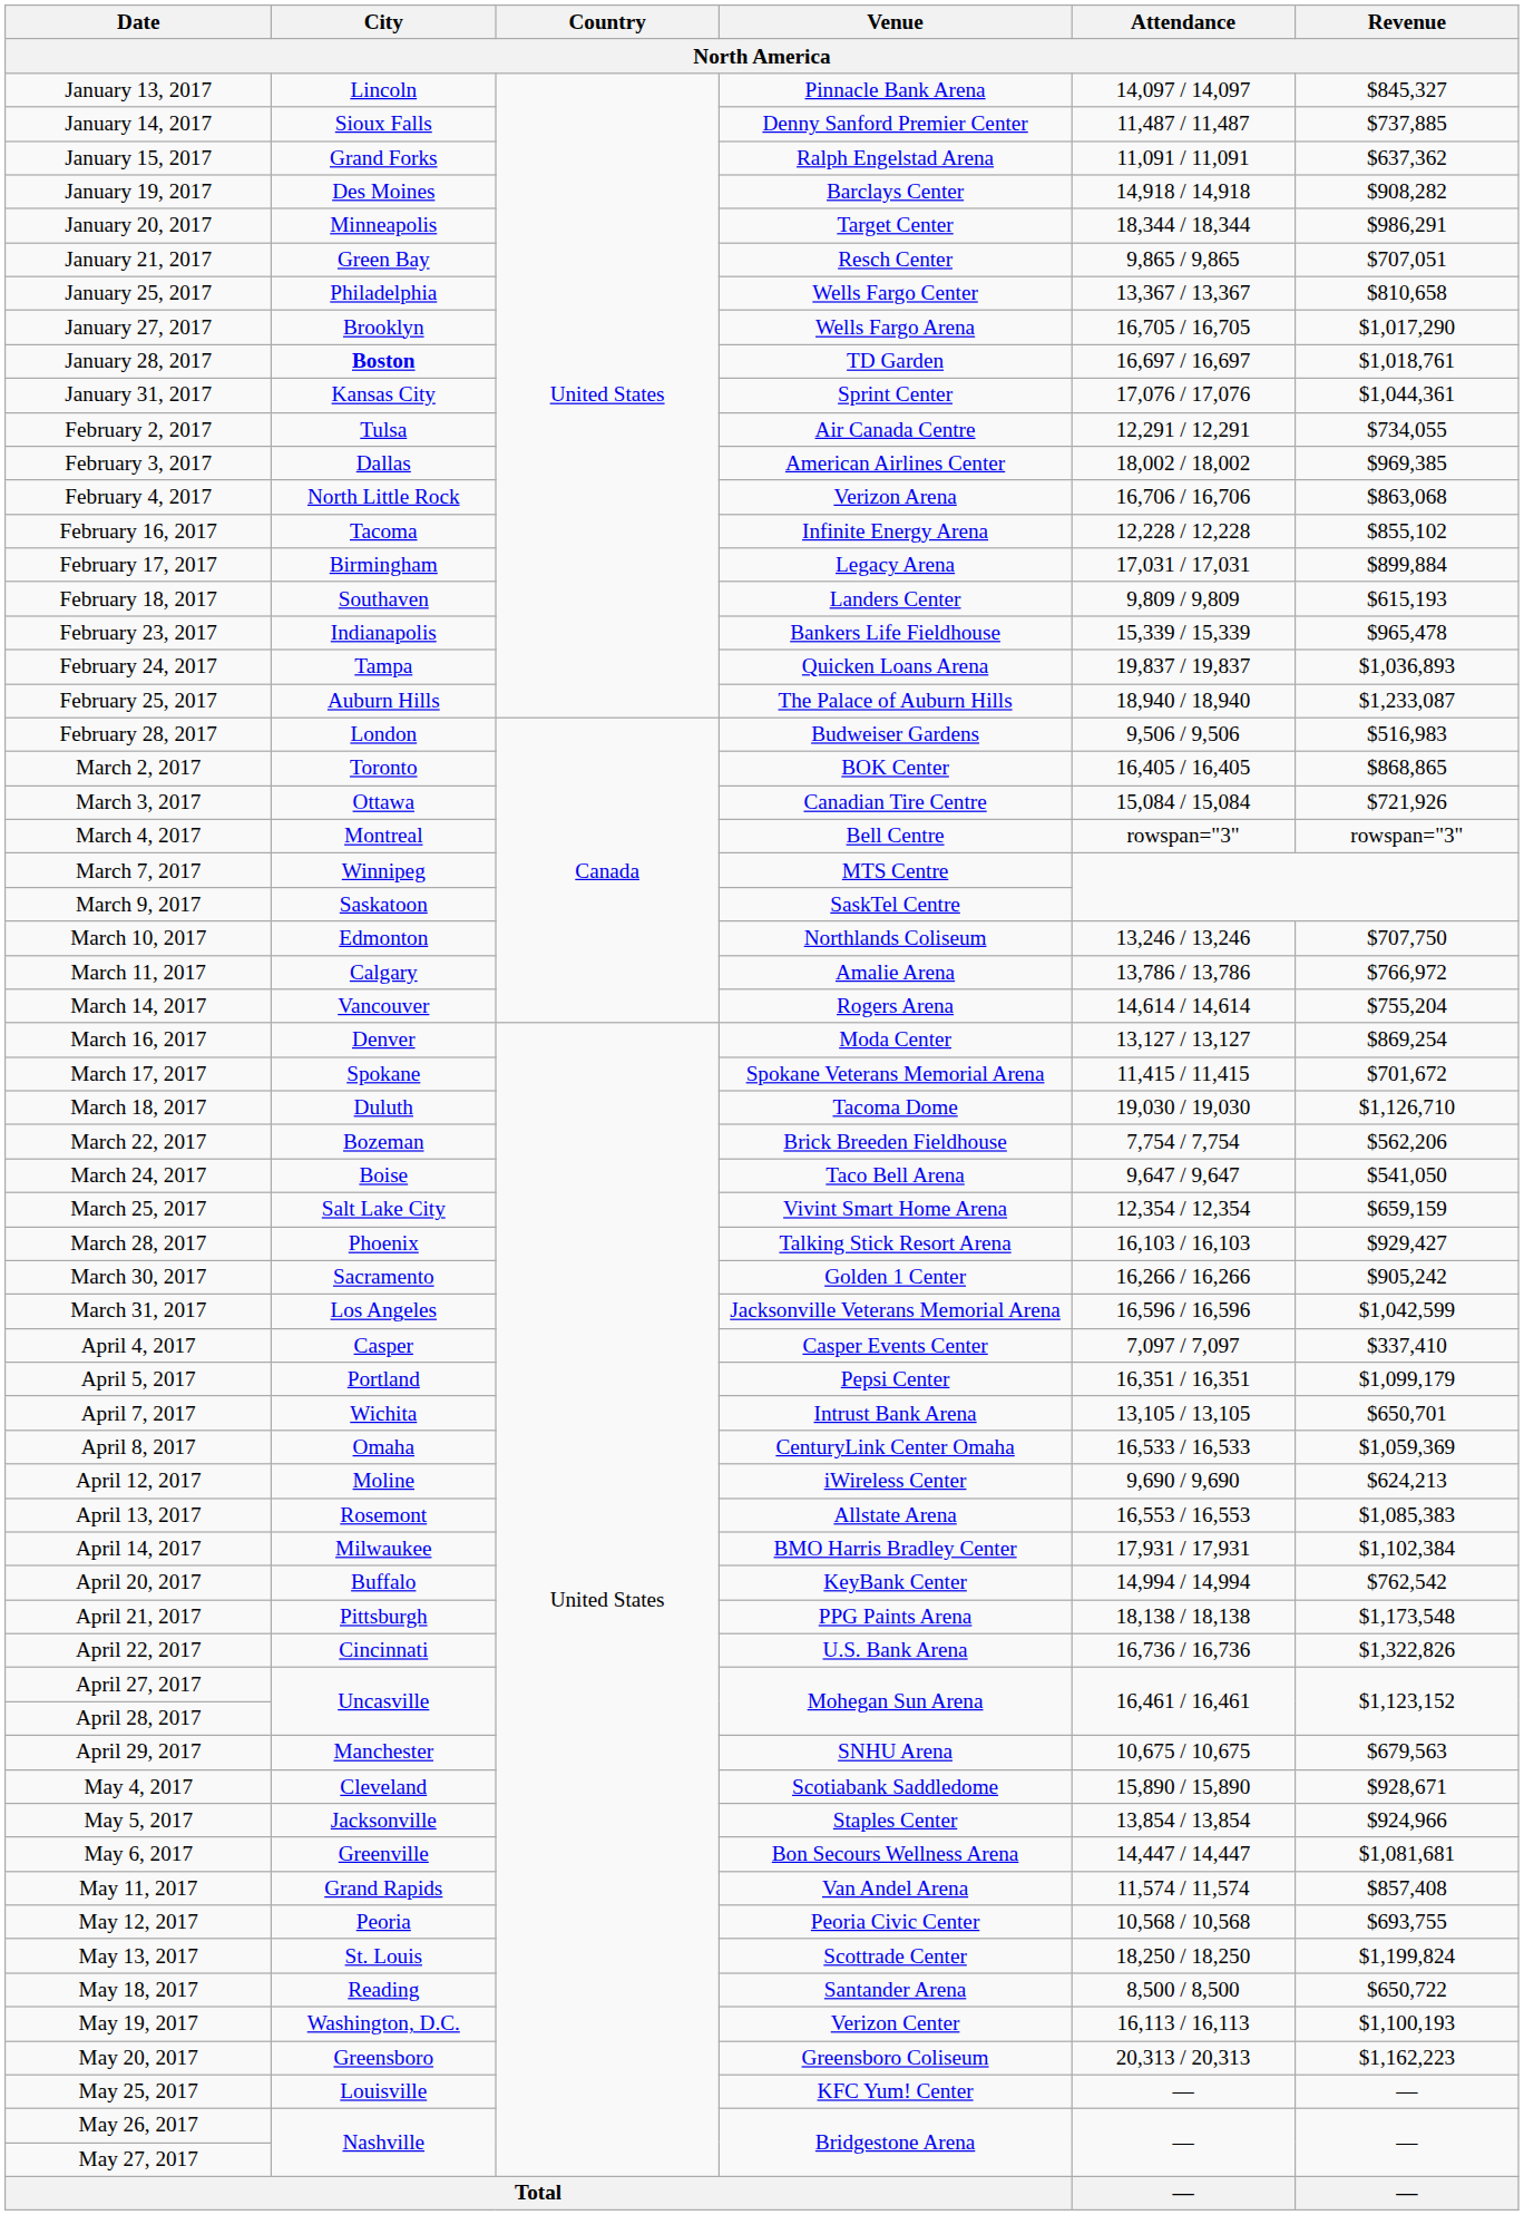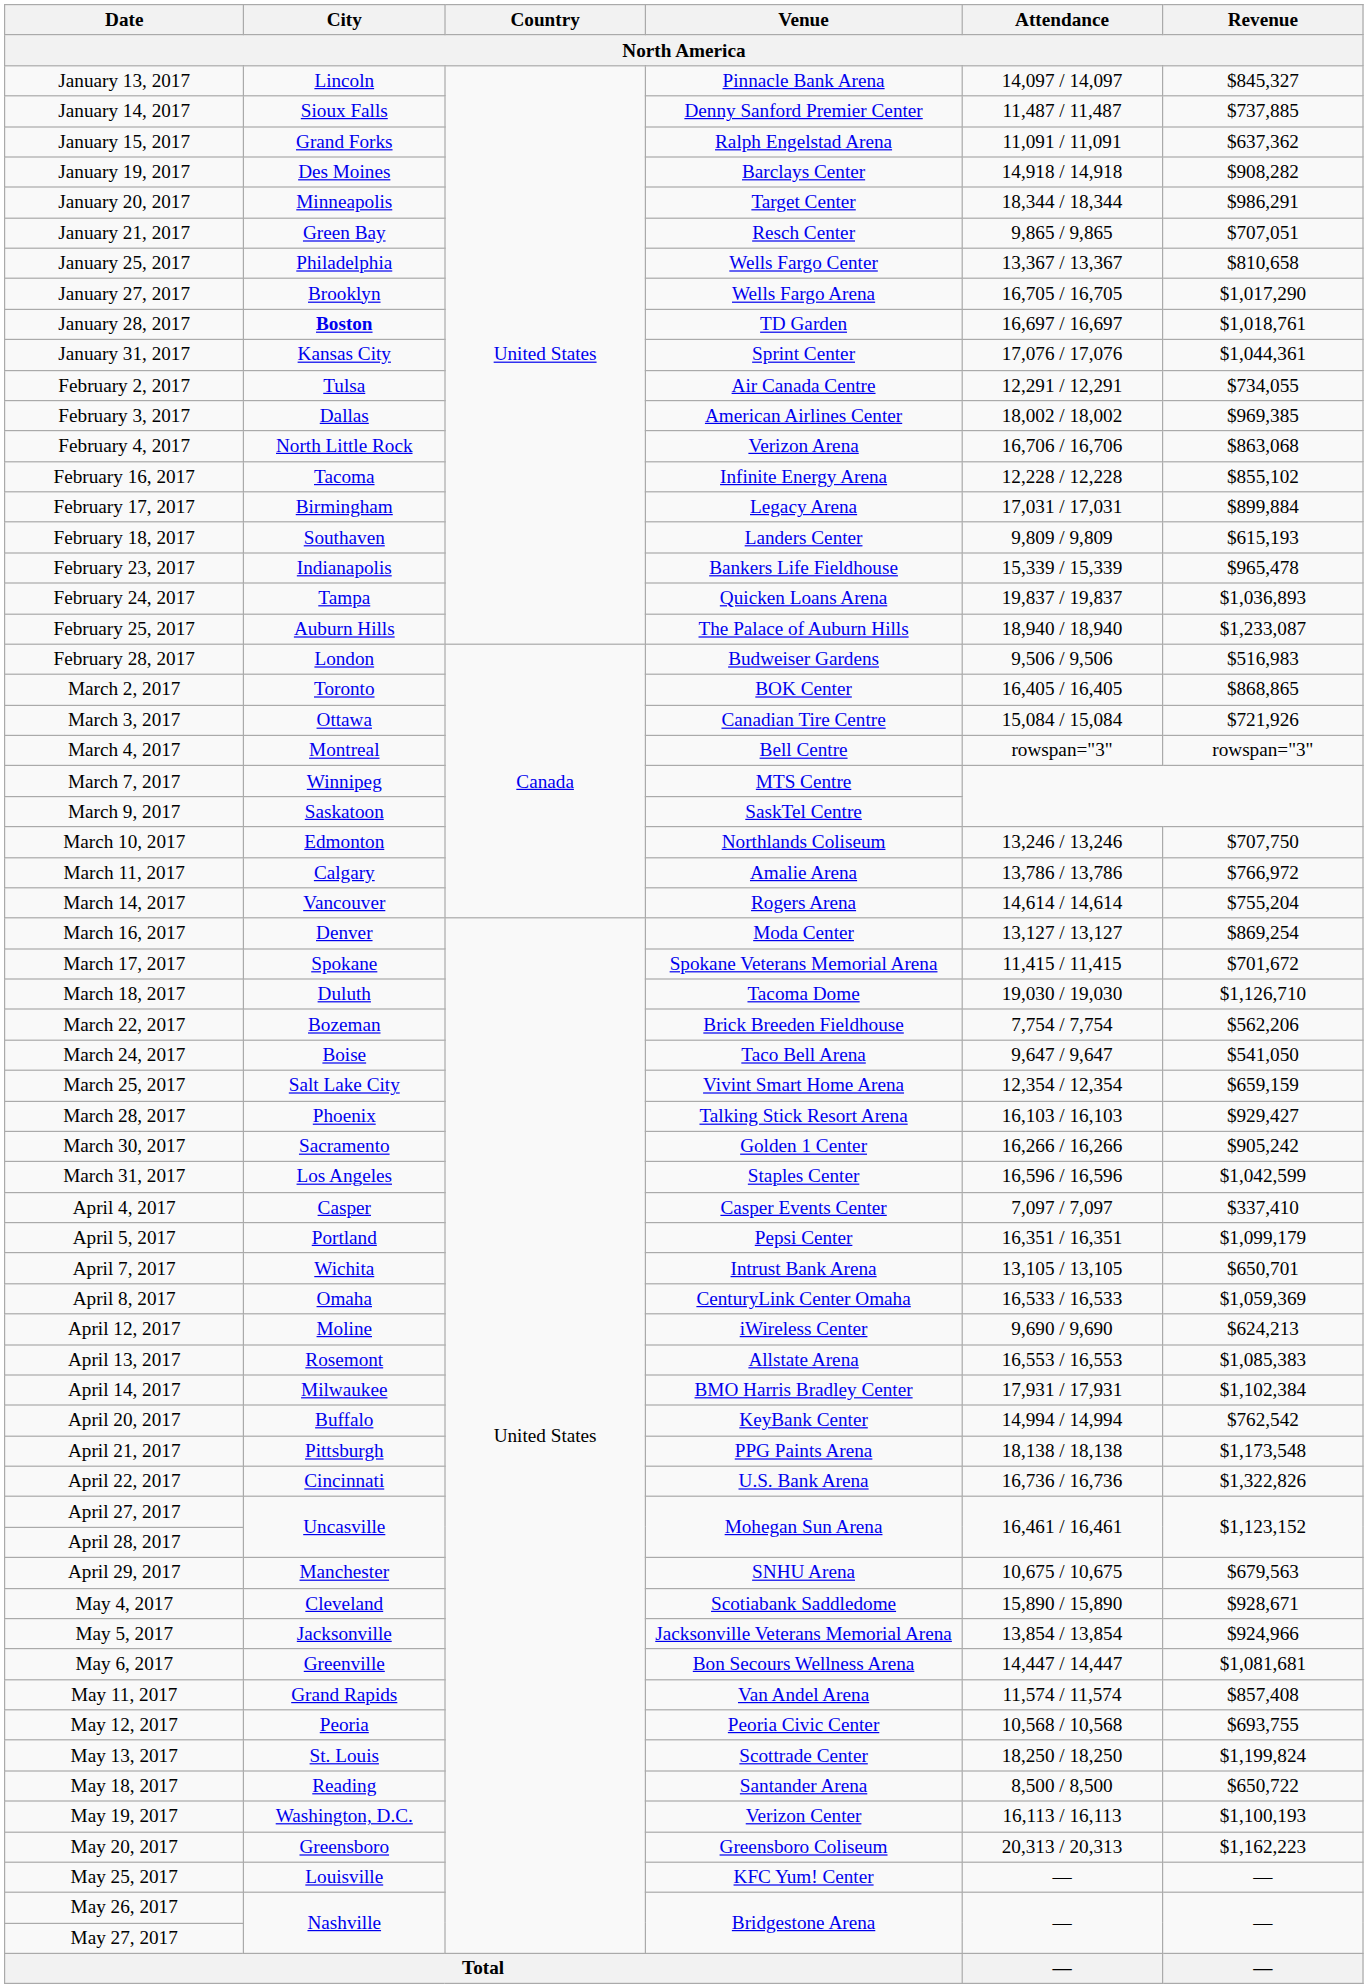March 31, 2017 | Venue: Jacksonville Veterans Memorial Arena -> Staples Center
May 5, 2017 | Venue: Staples Center -> Jacksonville Veterans Memorial Arena
